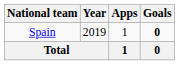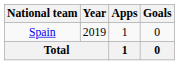Spain | Goals: bold -> normal
